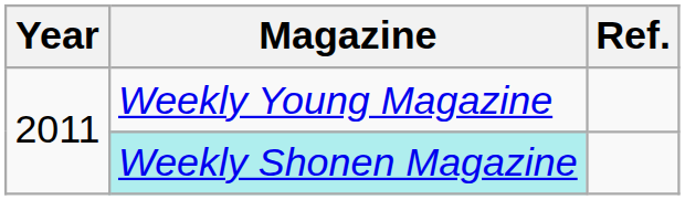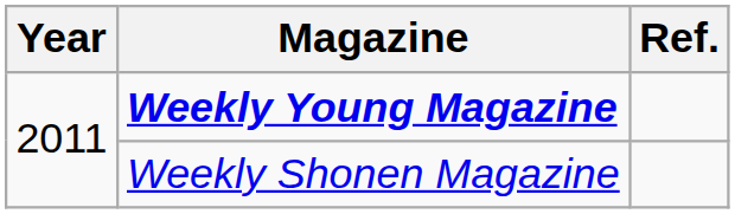Weekly Young Magazine | Magazine: normal -> bold
Weekly Shonen Magazine | Magazine: paleturquoise background -> no background
